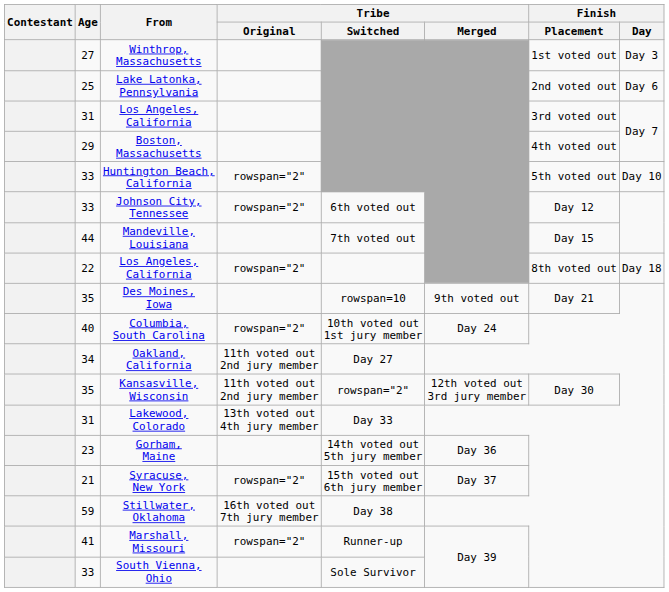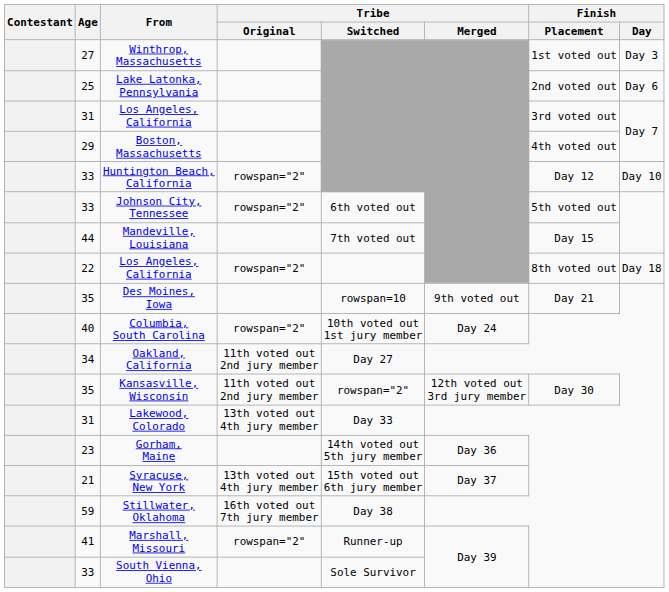Huntington Beach, California | Finish / Placement: 5th voted out -> Day 12
Johnson City, Tennessee | Finish / Placement: Day 12 -> 5th voted out
Syracuse, New York | Tribe / Original: rowspan="2" -> 13th voted out 4th jury member
